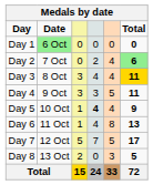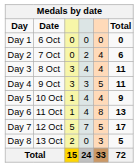Day 1 | Date: lightgreen background -> no background
Day 2 | Total: lightgreen background -> no background
Day 3 | Total: gold background -> no background
Day 5 | column 4: bold -> normal
